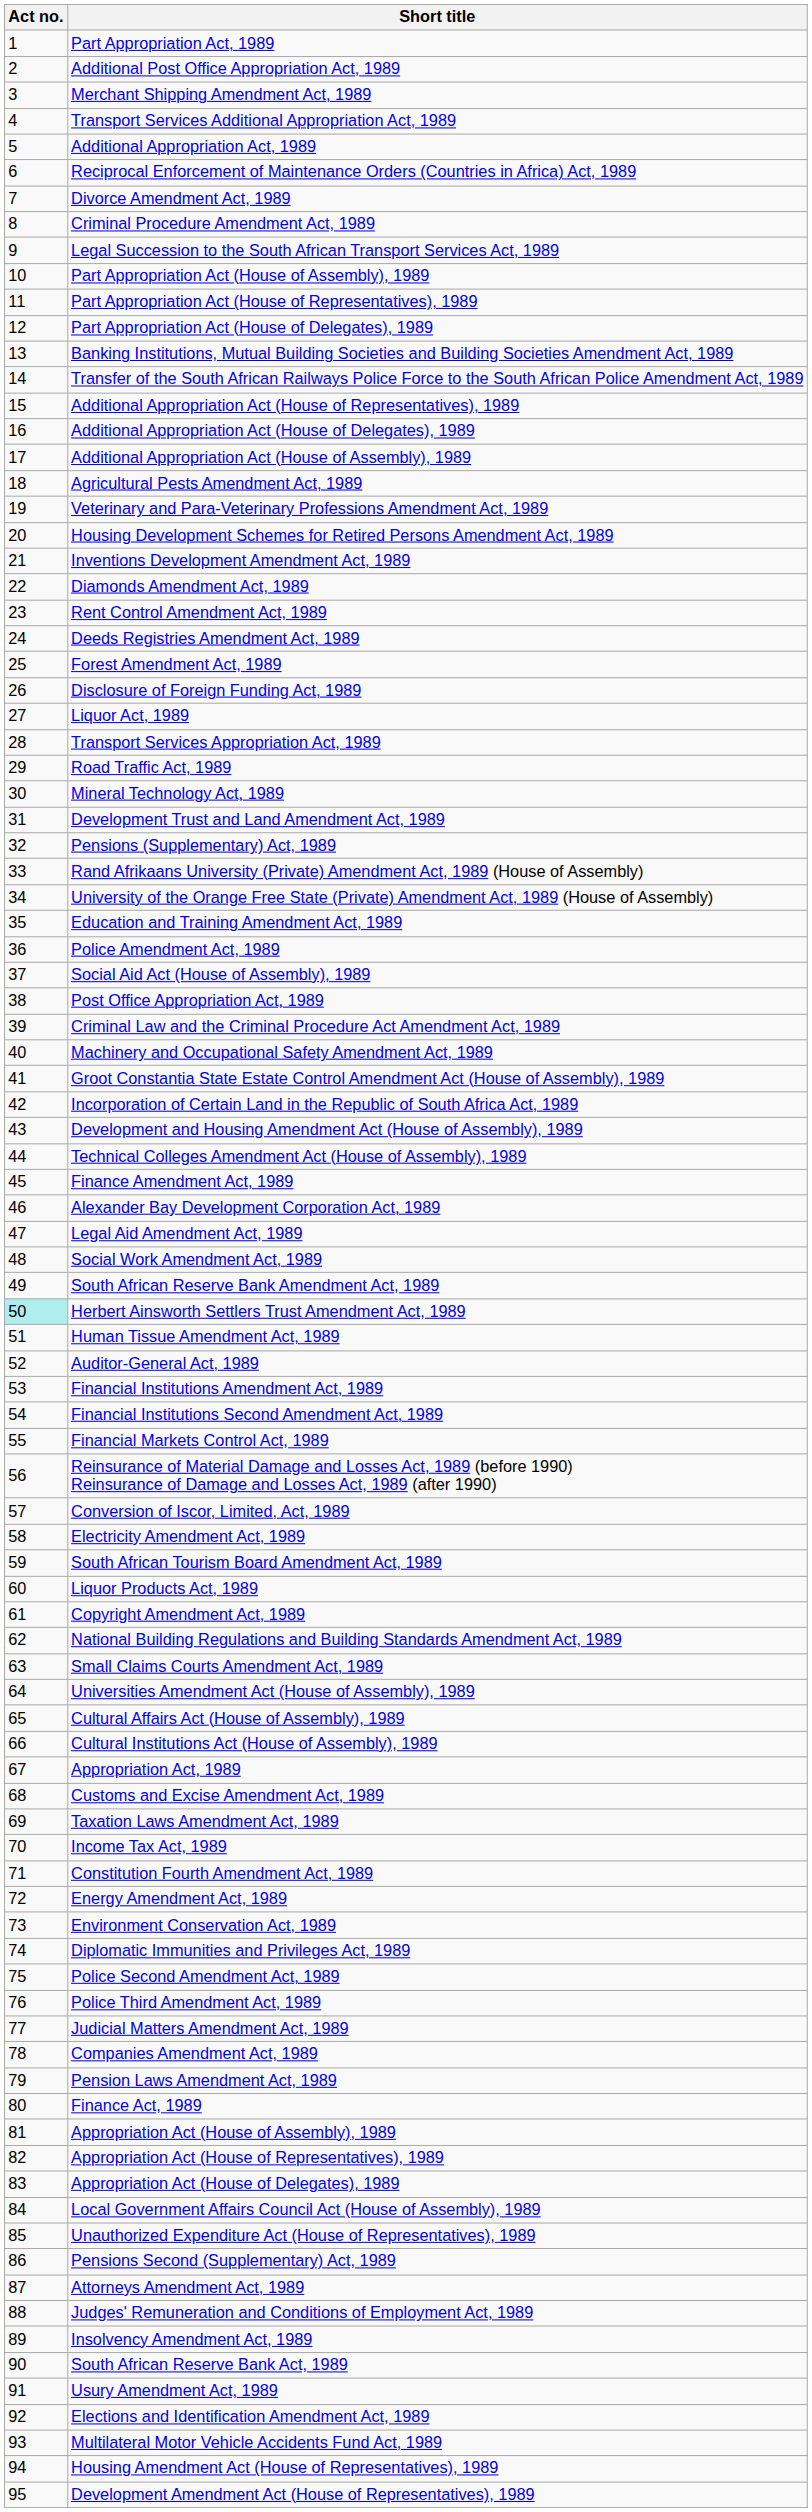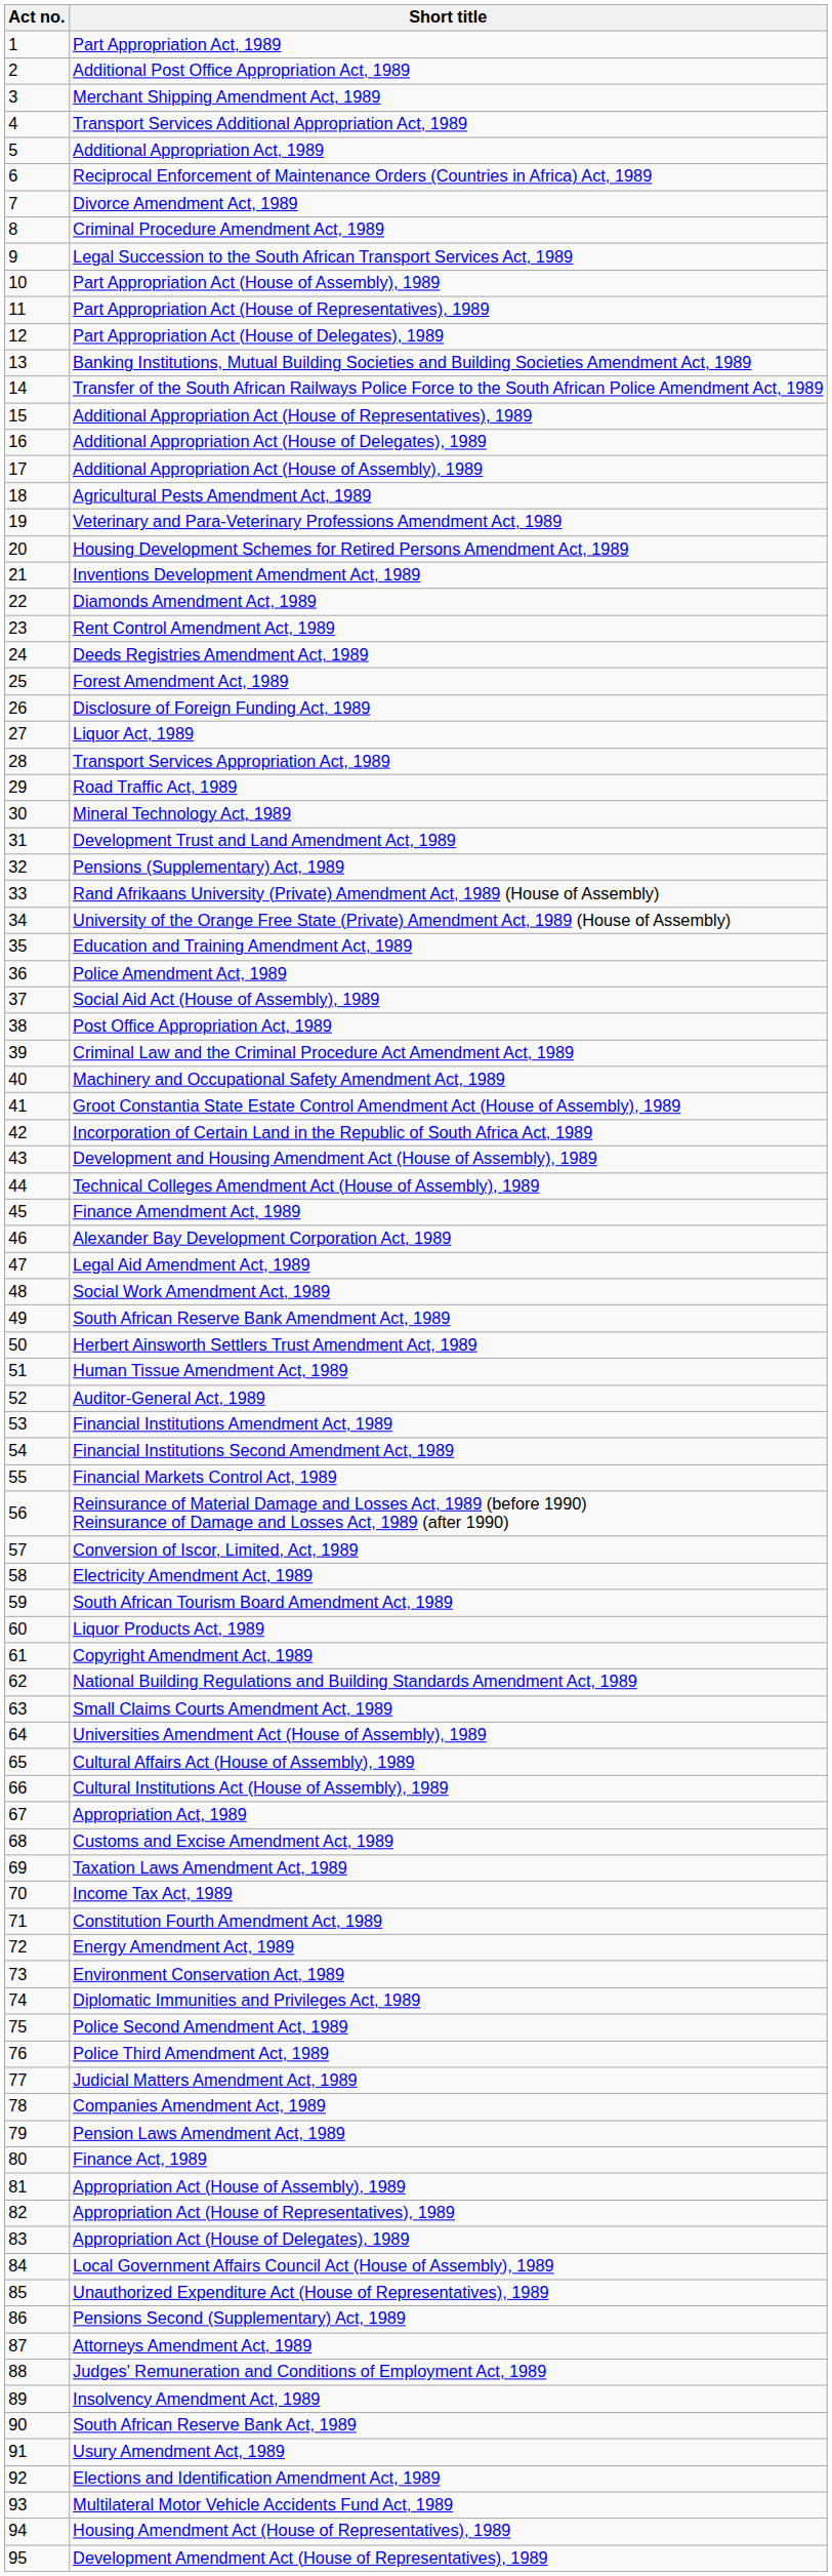Herbert Ainsworth Settlers Trust Amendment Act, 1989 | Act no.: paleturquoise background -> no background
